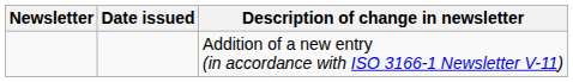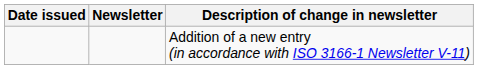columns swapped: Newsletter <-> Date issued
